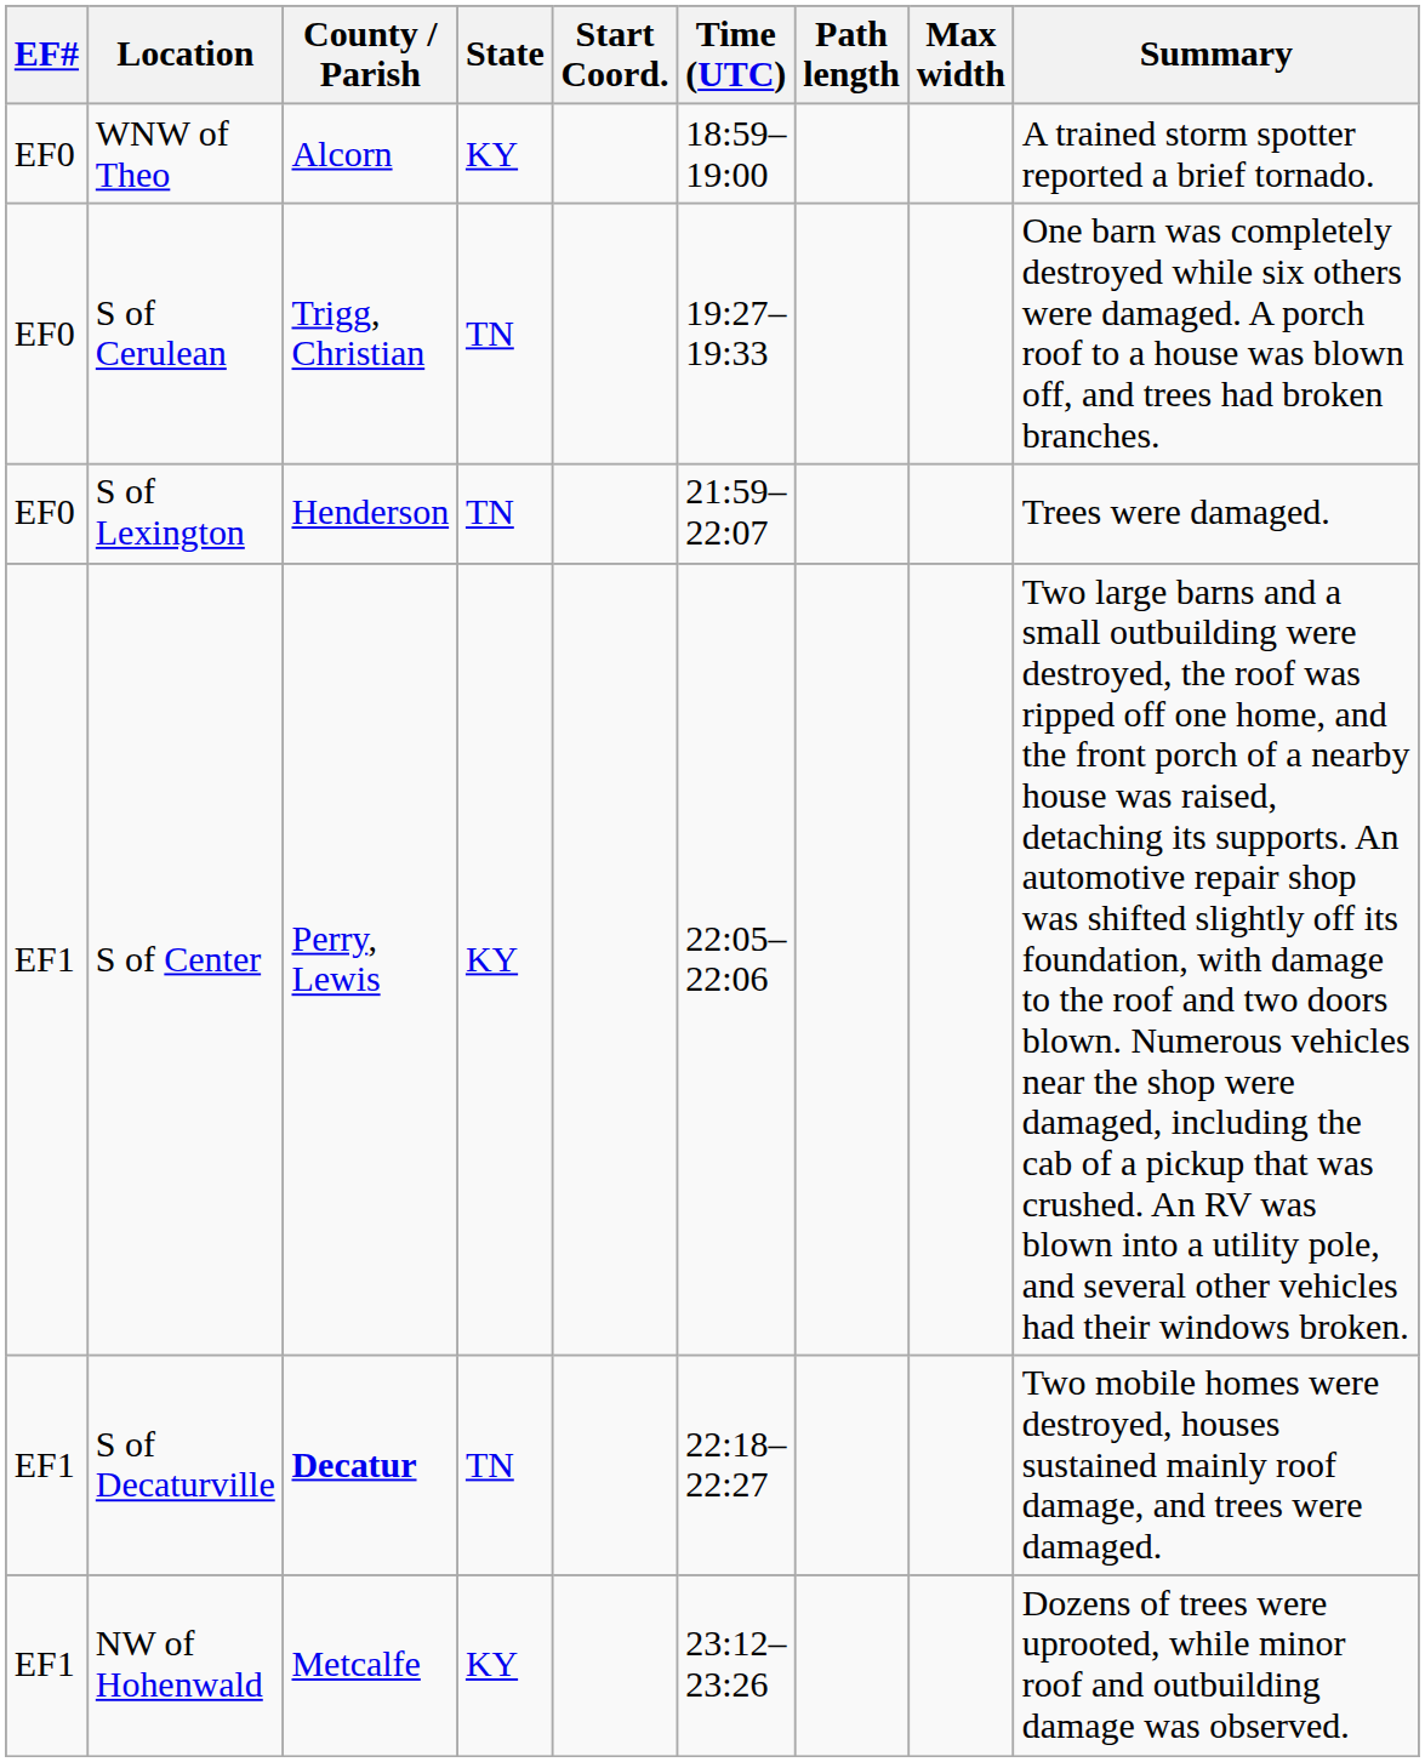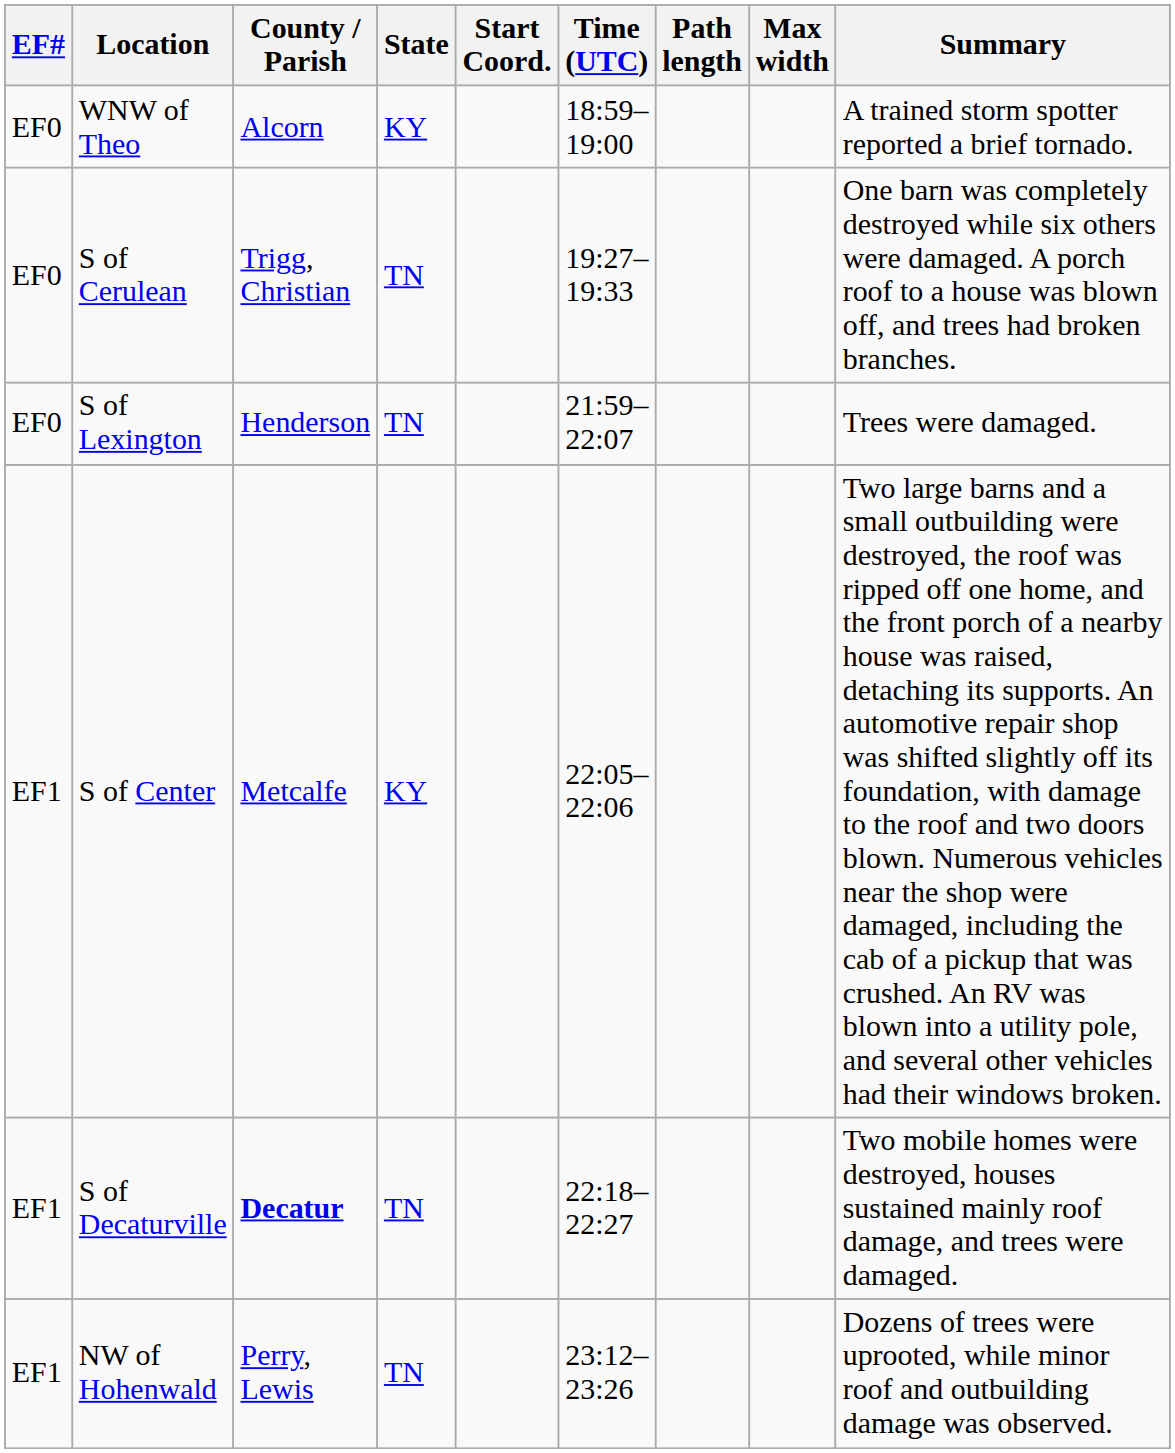S of Center | County / Parish: Perry, Lewis -> Metcalfe
NW of Hohenwald | County / Parish: Metcalfe -> Perry, Lewis
NW of Hohenwald | State: KY -> TN
